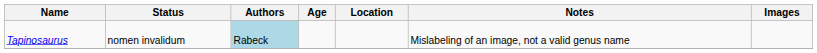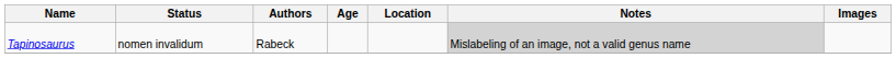Tapinosaurus | Authors: lightblue background -> no background
Tapinosaurus | Notes: no background -> lightgrey background
